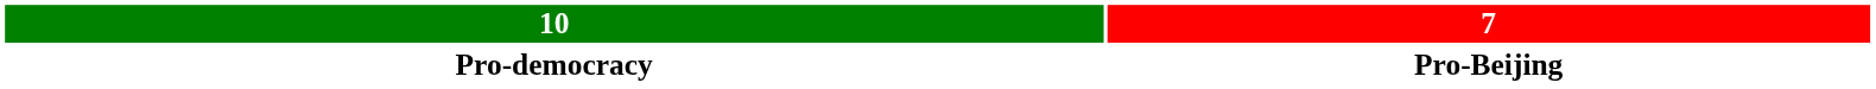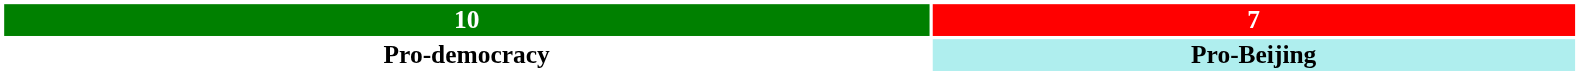Pro-democracy | 7: no background -> paleturquoise background
